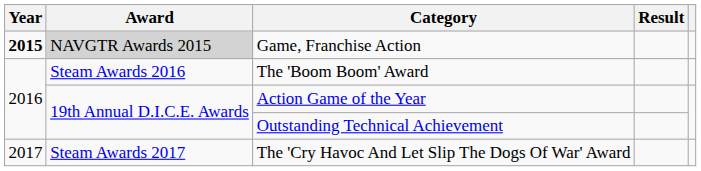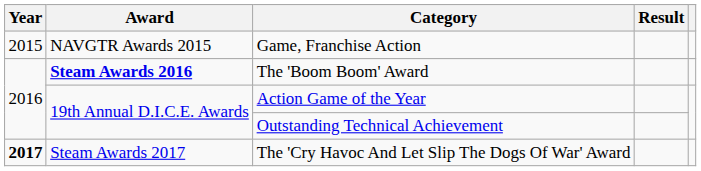Game, Franchise Action | Year: bold -> normal
Game, Franchise Action | Award: lightgrey background -> no background
The 'Boom Boom' Award | Award: normal -> bold
The 'Cry Havoc And Let Slip The Dogs Of War' Award | Year: normal -> bold
